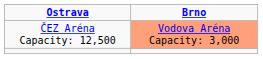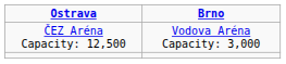ČEZ Aréna Capacity: 12,500 | Brno: lightsalmon background -> no background
